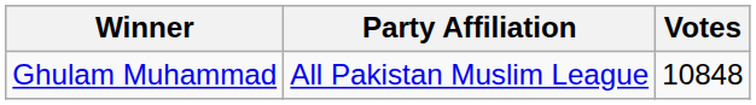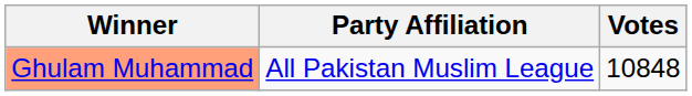row 2 | Winner: no background -> lightsalmon background
